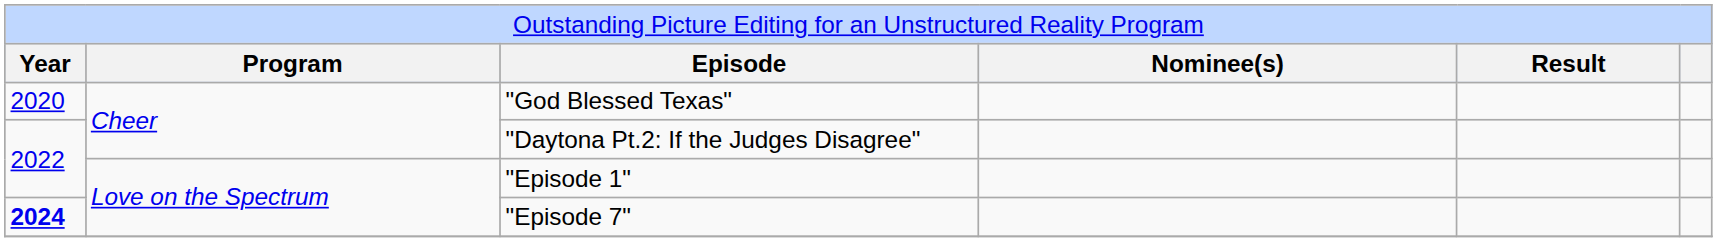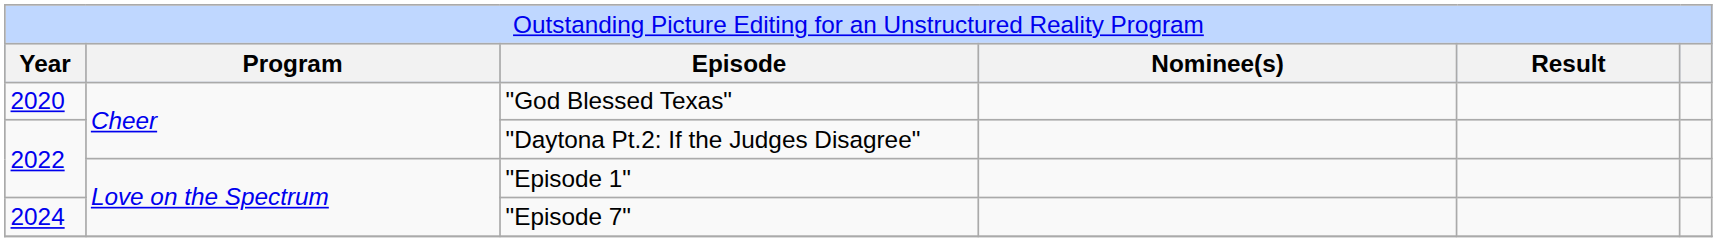"Episode 7" | column 1: bold -> normal
